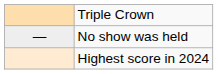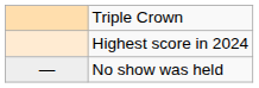rows swapped: Highest score in 2024 <-> No show was held
